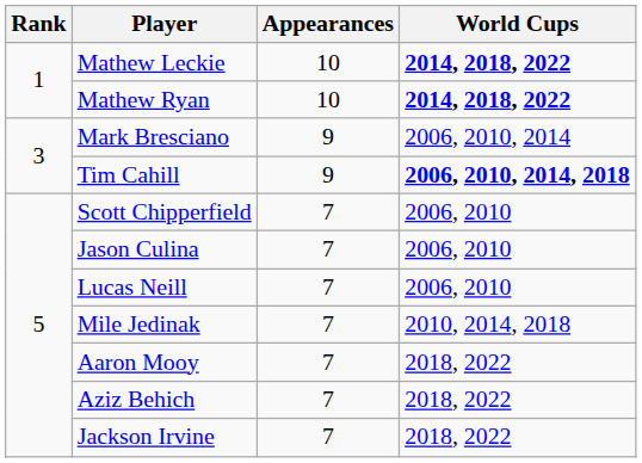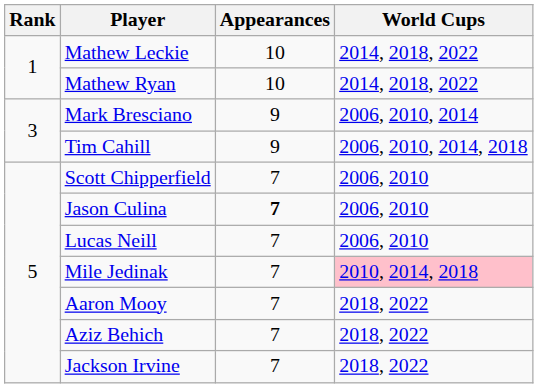Mathew Leckie | World Cups: bold -> normal
Mathew Ryan | World Cups: bold -> normal
Tim Cahill | World Cups: bold -> normal
Jason Culina | Appearances: normal -> bold
Mile Jedinak | World Cups: no background -> pink background
